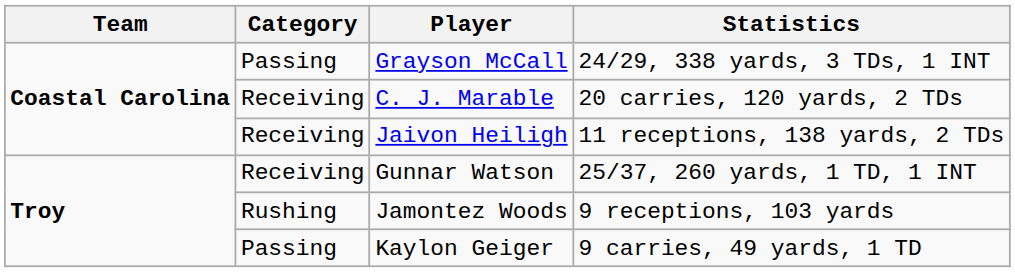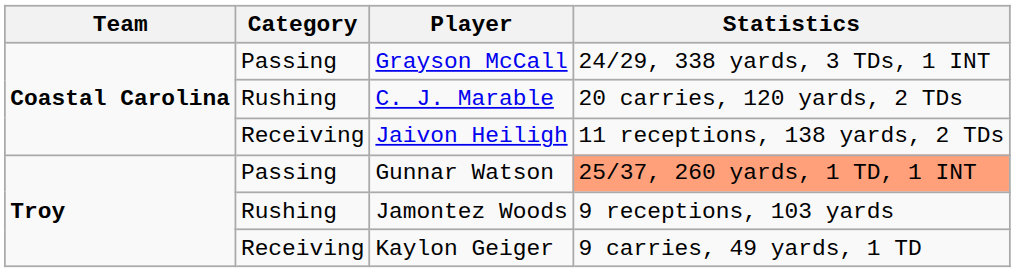C. J. Marable | Category: Receiving -> Rushing
Gunnar Watson | Category: Receiving -> Passing
Gunnar Watson | Statistics: no background -> lightsalmon background
Kaylon Geiger | Category: Passing -> Receiving
